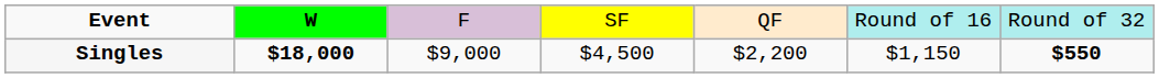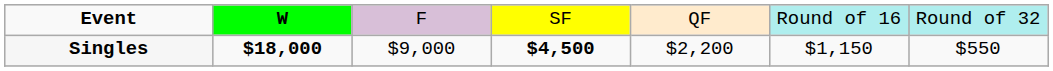Singles | column 4: normal -> bold
Singles | column 7: bold -> normal
